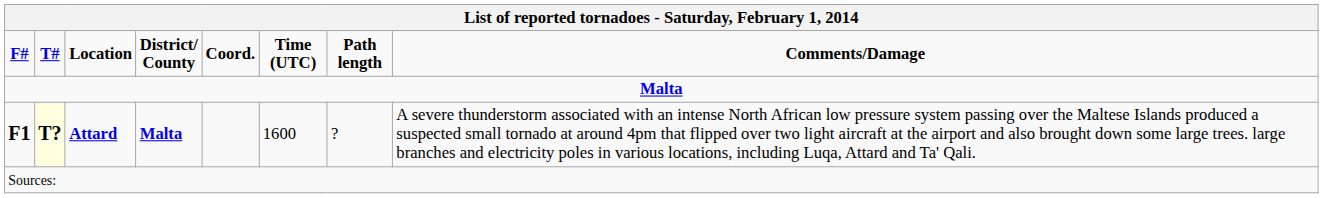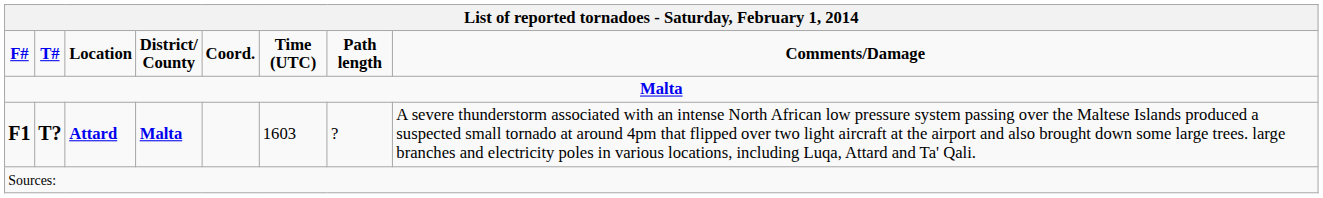F1 | T#: lightyellow background -> no background
F1 | Time (UTC): 1600 -> 1603
